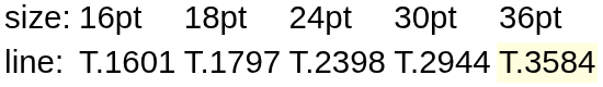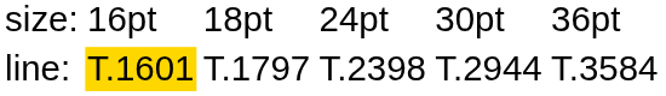line: | column 2: no background -> gold background
line: | column 6: lightyellow background -> no background
